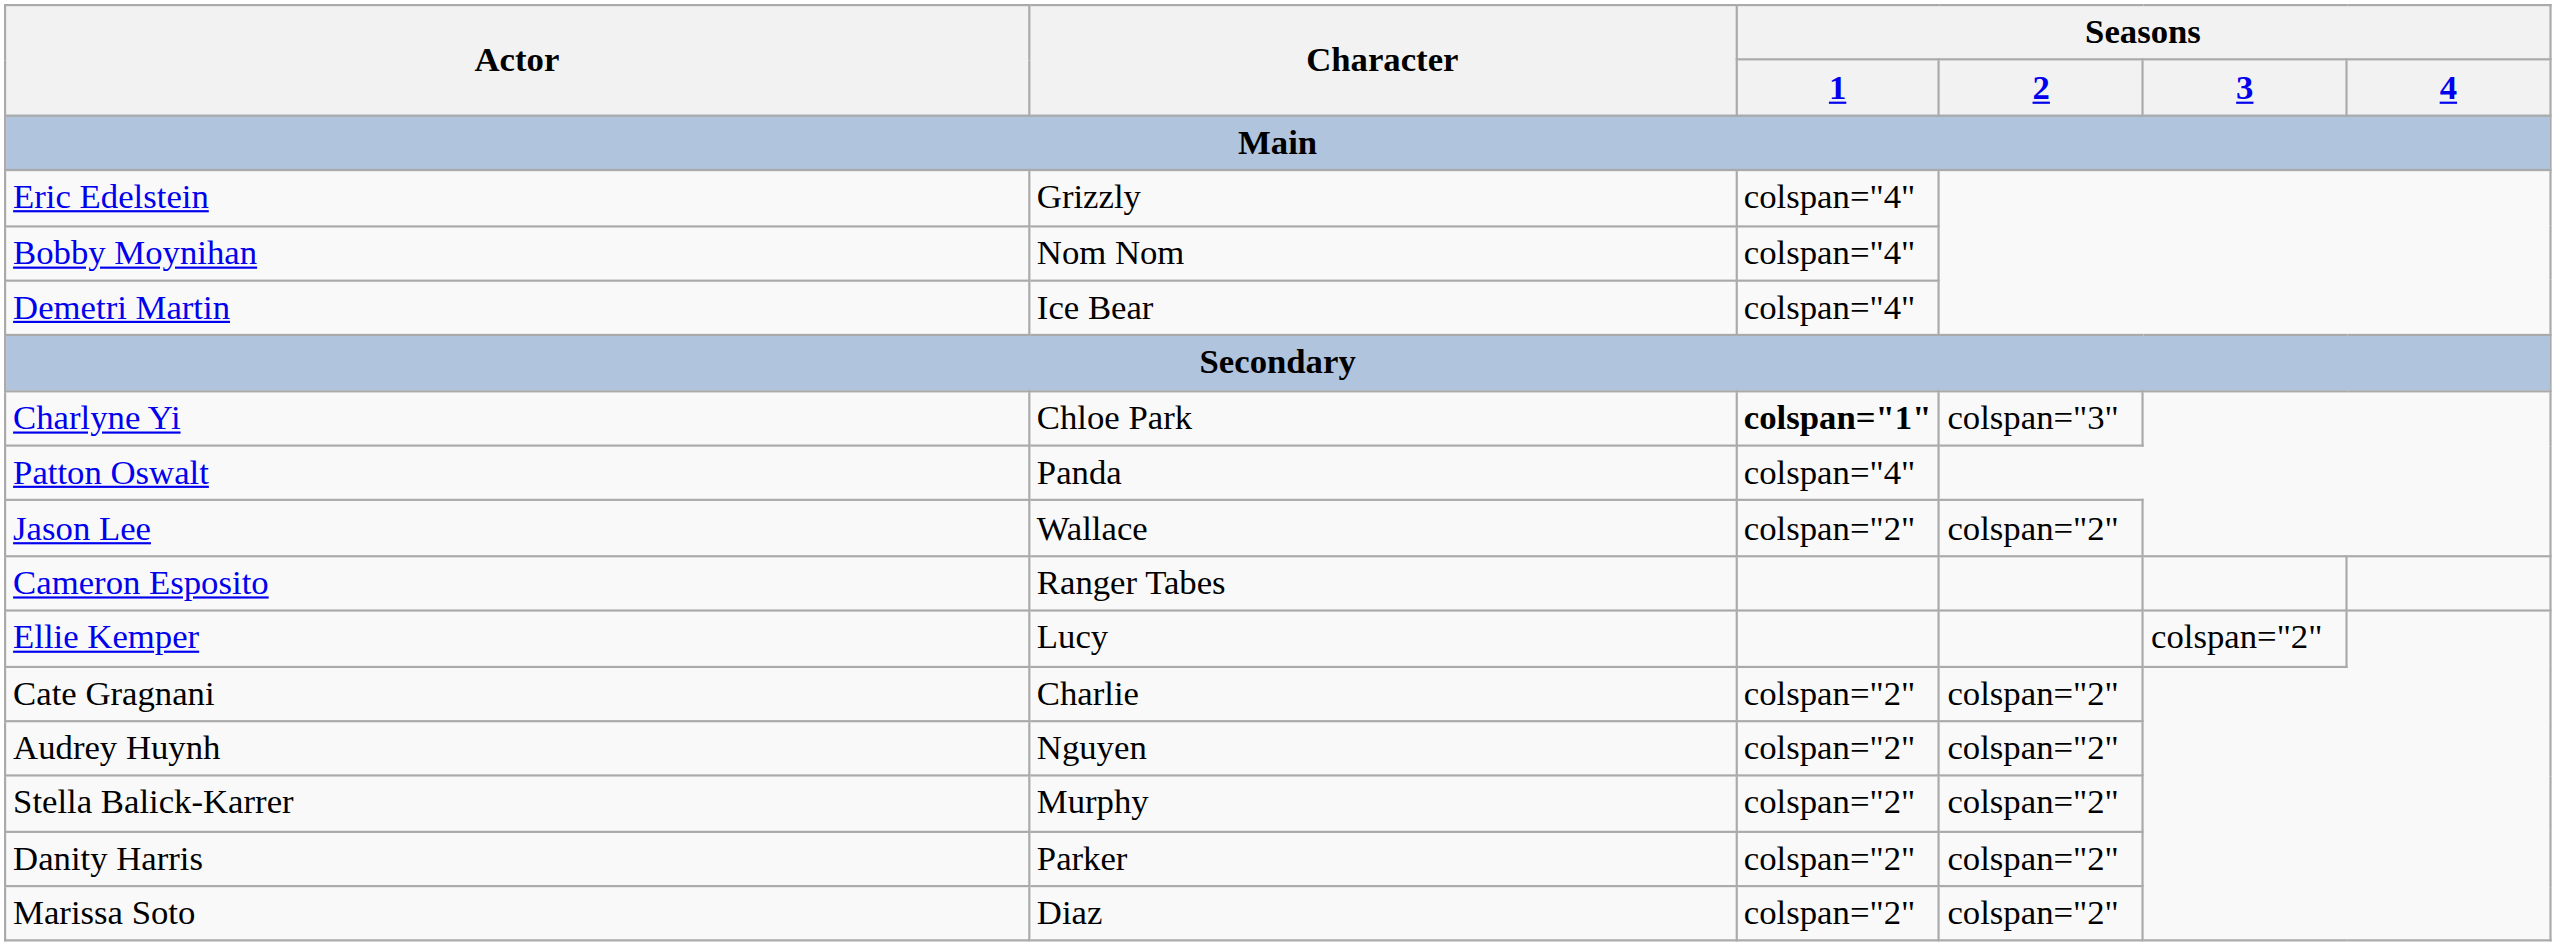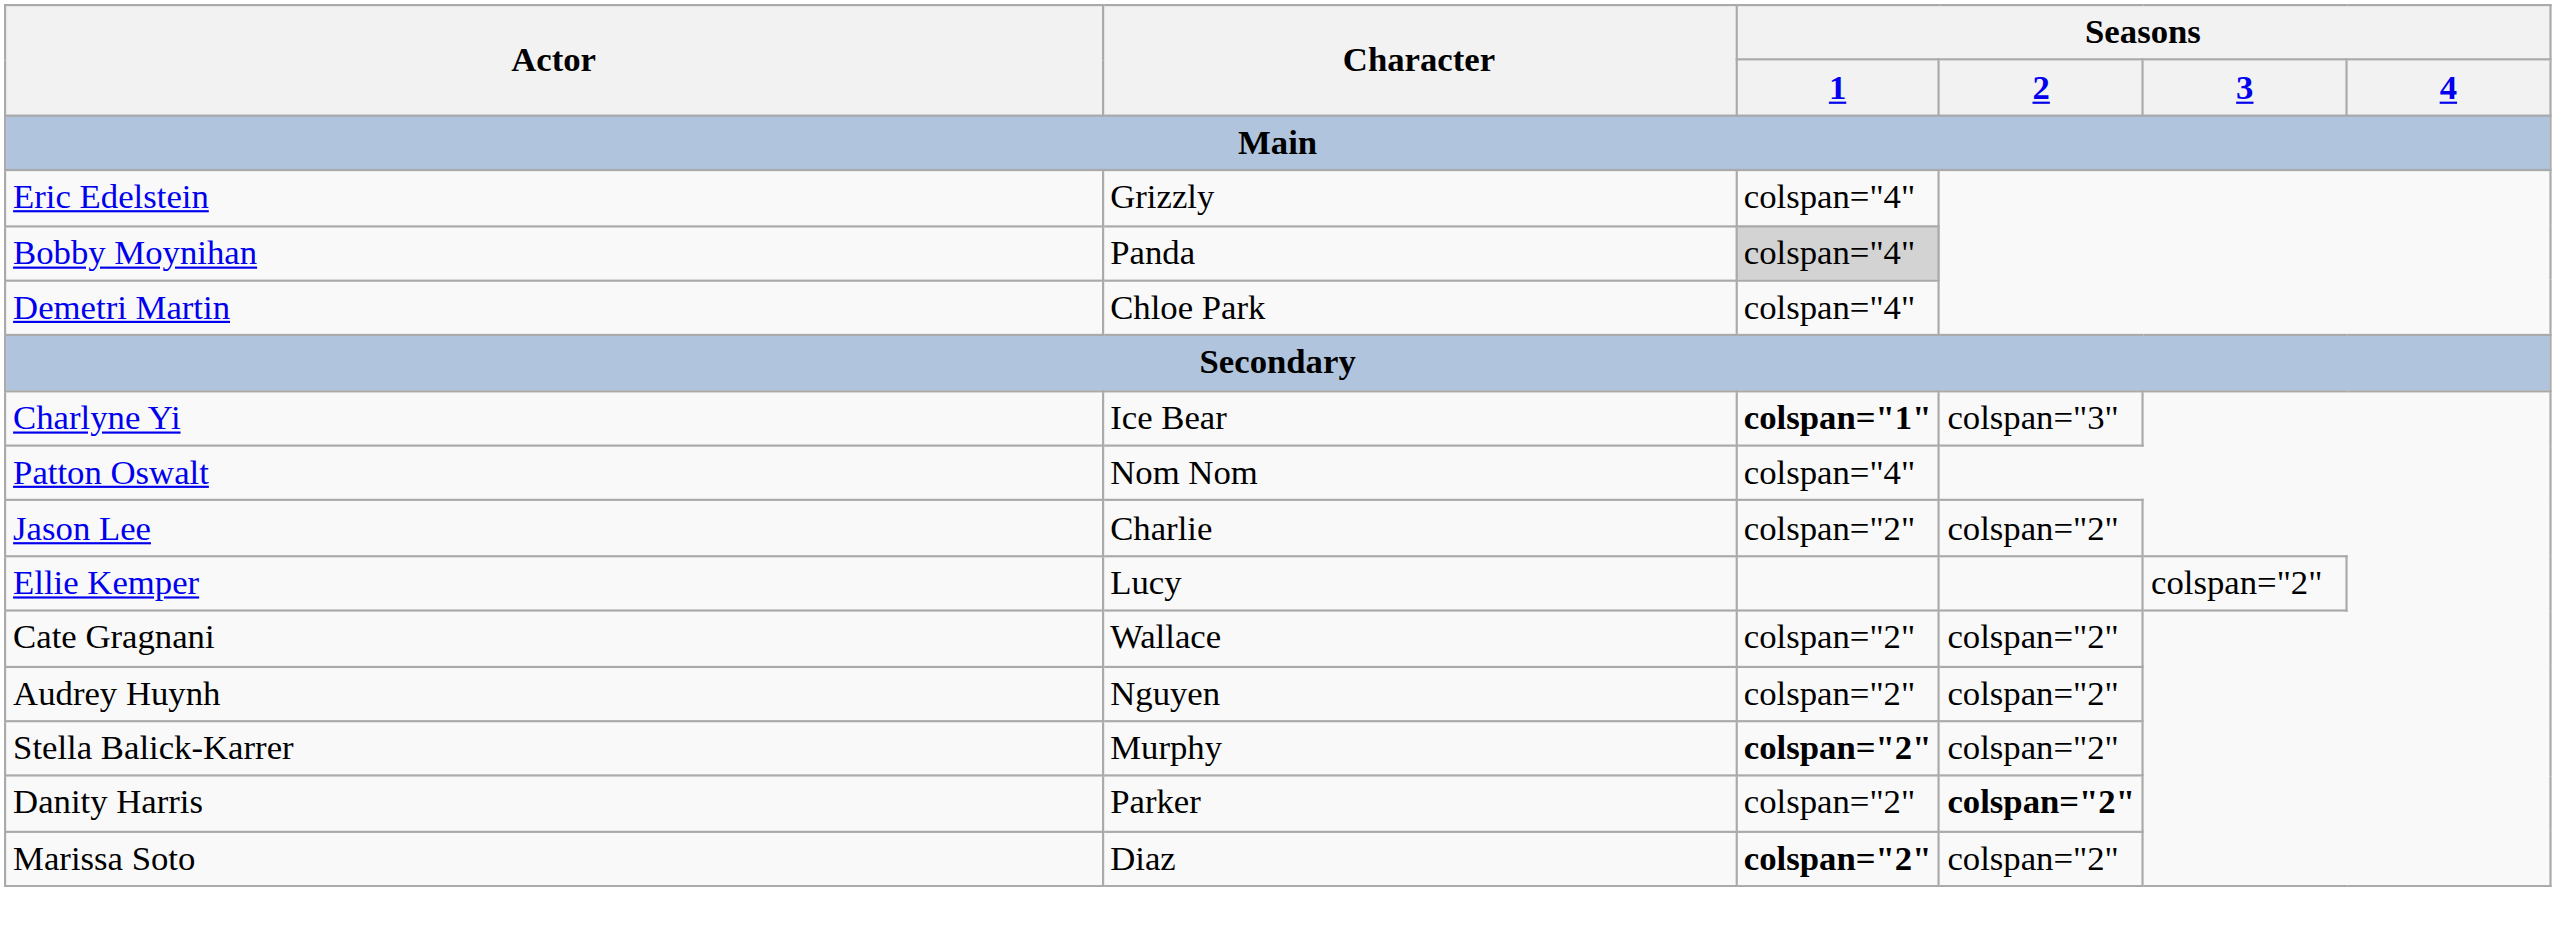Bobby Moynihan | Character: Nom Nom -> Panda
Bobby Moynihan | Seasons / 1: no background -> lightgrey background
Demetri Martin | Character: Ice Bear -> Chloe Park
Charlyne Yi | Character: Chloe Park -> Ice Bear
Patton Oswalt | Character: Panda -> Nom Nom
Jason Lee | Character: Wallace -> Charlie
- row: Cameron Esposito | Ranger Tabes
Cate Gragnani | Character: Charlie -> Wallace
Stella Balick-Karrer | Seasons / 1: normal -> bold
Danity Harris | Seasons / 2: normal -> bold
Marissa Soto | Seasons / 1: normal -> bold
